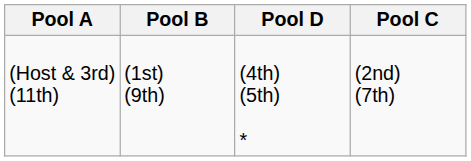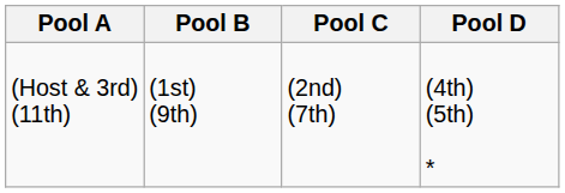columns swapped: Pool C <-> Pool D
